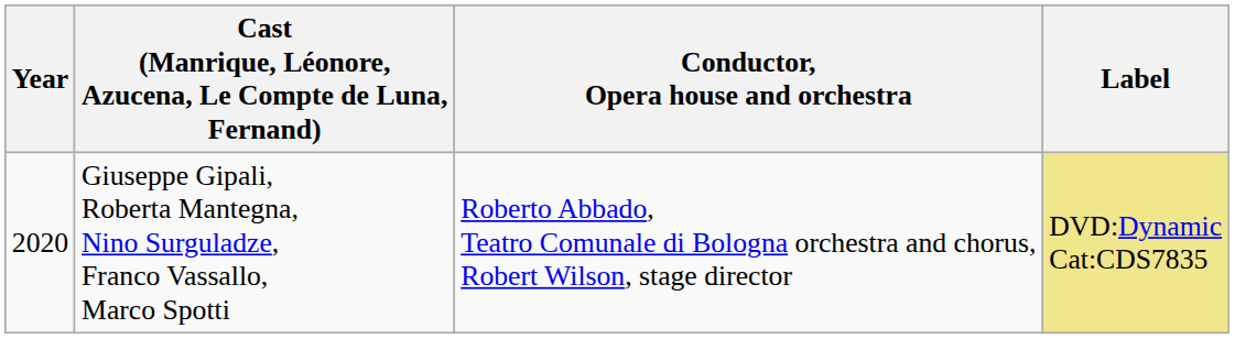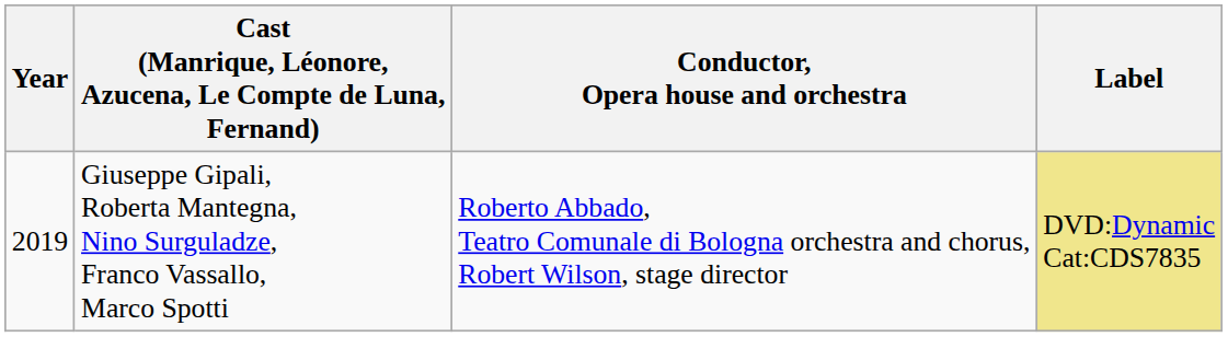row 2 | Year: 2020 -> 2019
